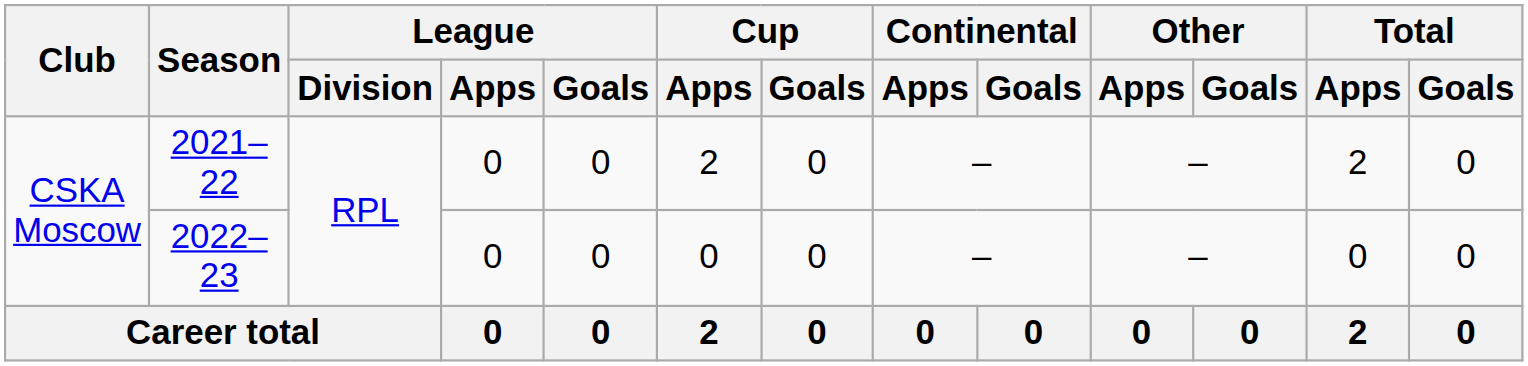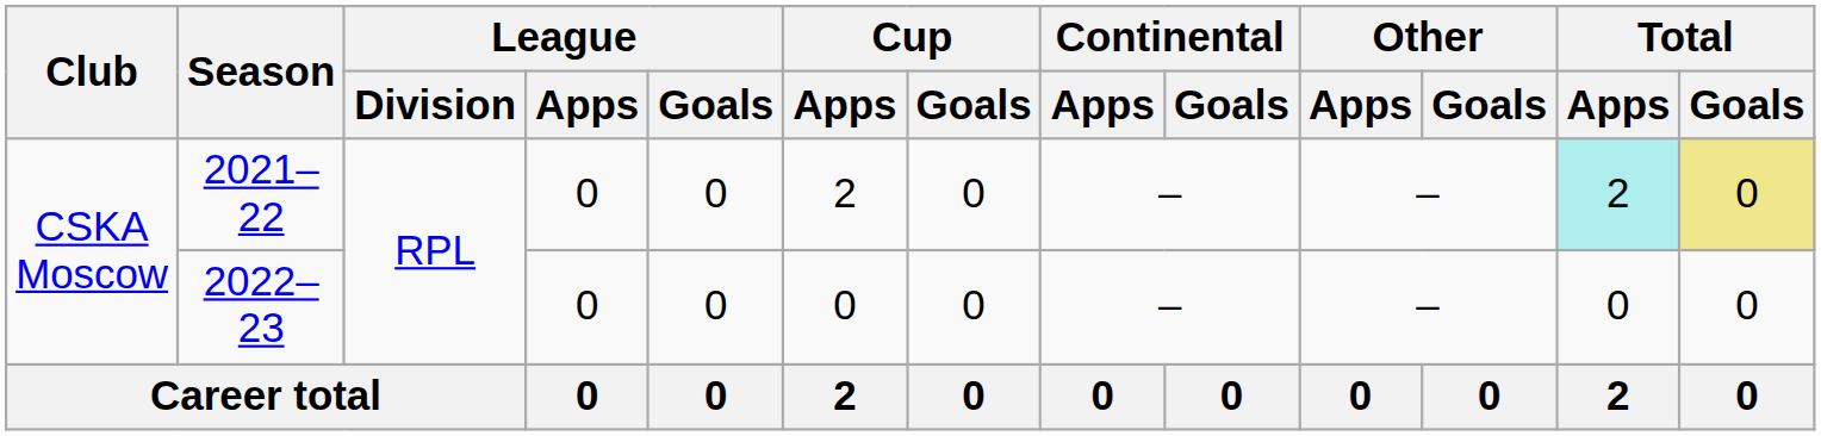2021–22 | Total / Apps: no background -> paleturquoise background
2021–22 | Total / Goals: no background -> khaki background
